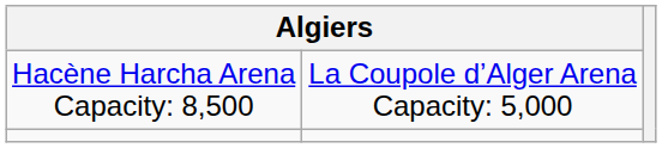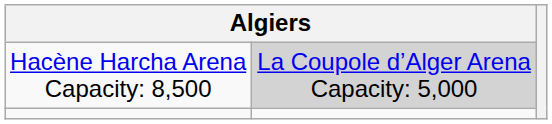Hacène Harcha Arena Capacity: 8,500 | column 2: no background -> lightgrey background
